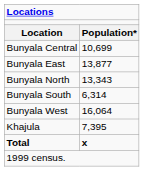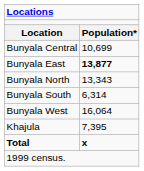Bunyala East | column 2: normal -> bold
